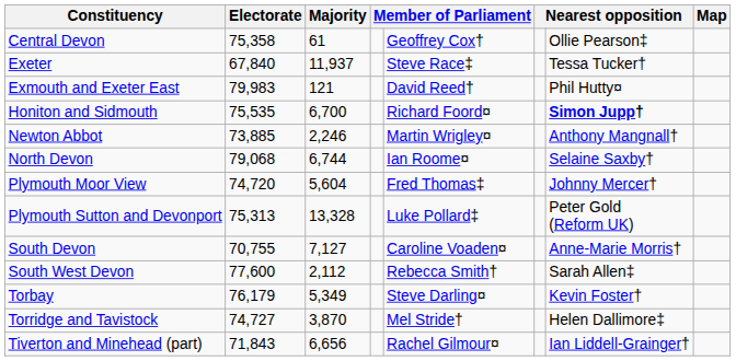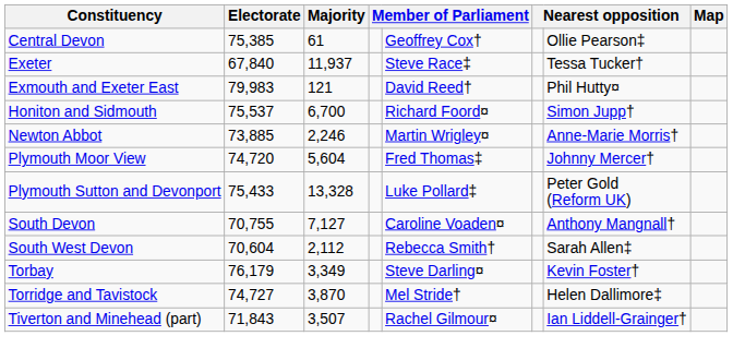Central Devon | Electorate: 75,358 -> 75,385
Honiton and Sidmouth | Electorate: 75,535 -> 75,537
Honiton and Sidmouth | column 7: bold -> normal
Newton Abbot | column 7: Anthony Mangnall† -> Anne-Marie Morris†
- row: North Devon | 79,068 | 6,744 | Ian Roome¤ | Selaine Saxby†
Plymouth Sutton and Devonport | Electorate: 75,313 -> 75,433
South Devon | column 7: Anne-Marie Morris† -> Anthony Mangnall†
South West Devon | Electorate: 77,600 -> 70,604
Torbay | Majority: 5,349 -> 3,349
Tiverton and Minehead (part) | Majority: 6,656 -> 3,507
